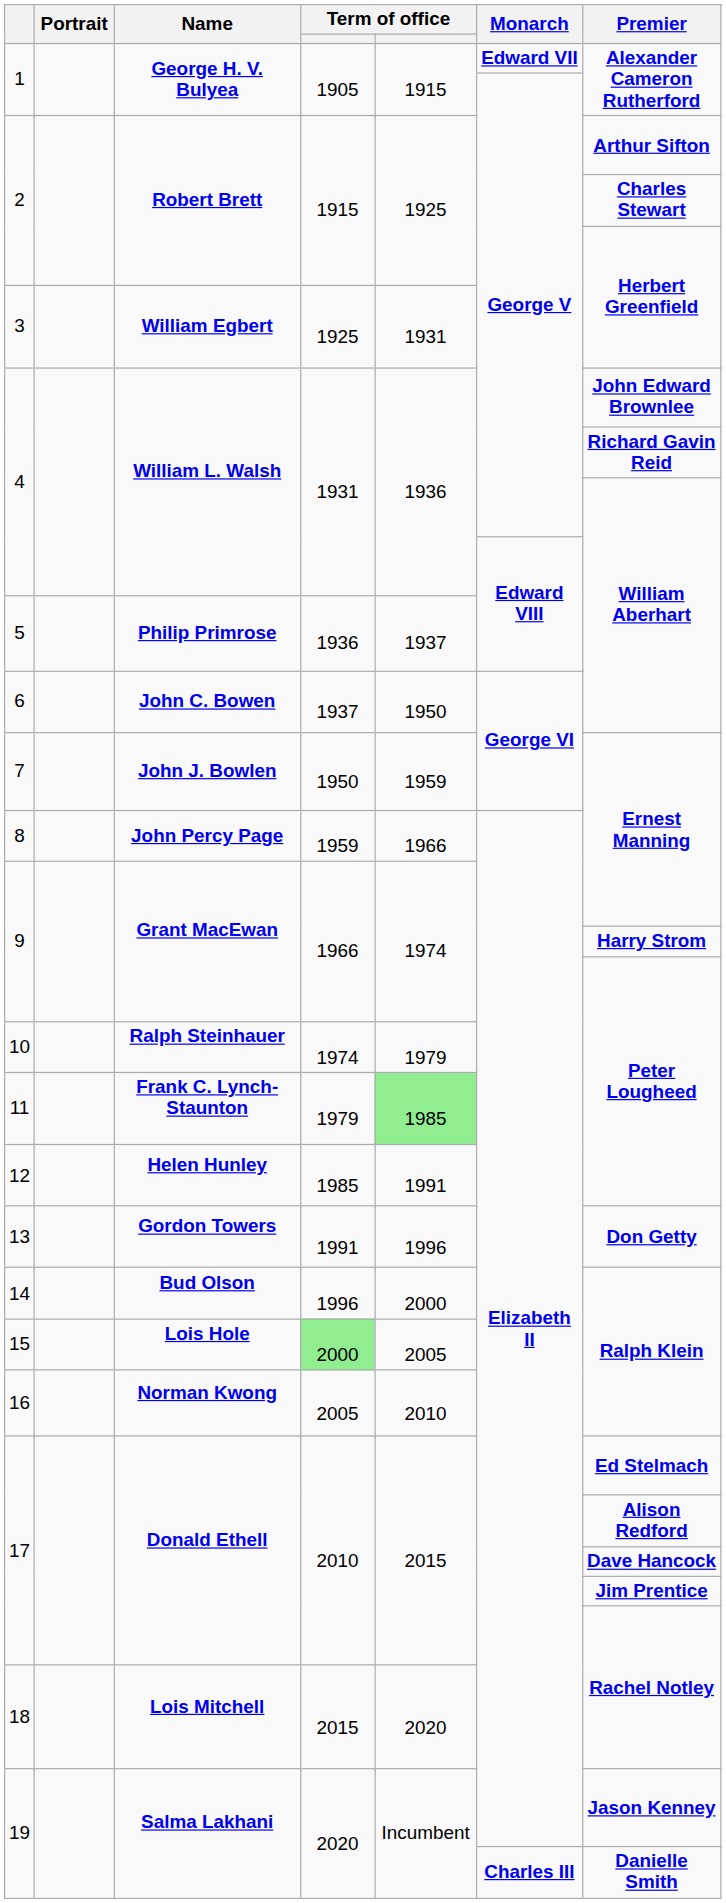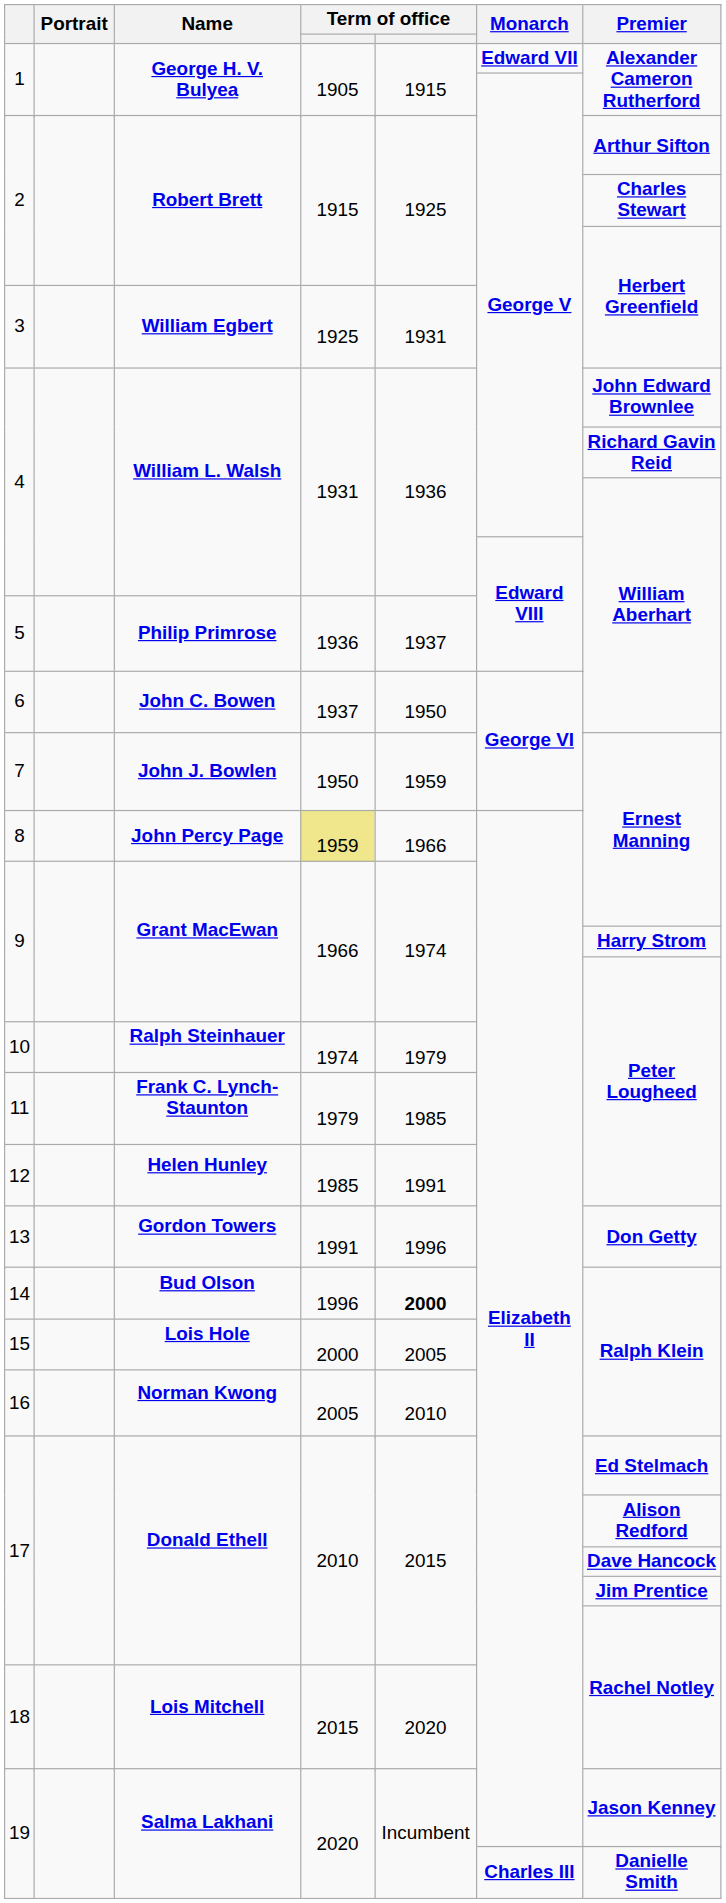8 | column 4: no background -> khaki background
11 | column 5: lightgreen background -> no background
14 | column 5: normal -> bold
15 | column 4: lightgreen background -> no background
